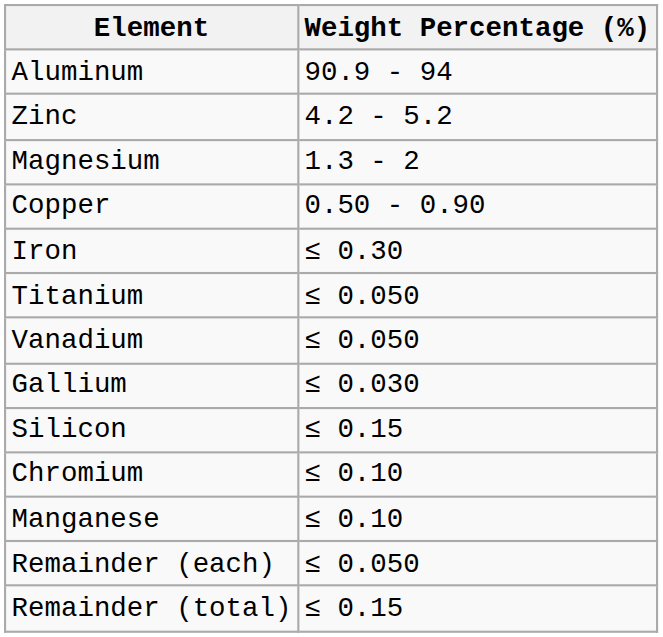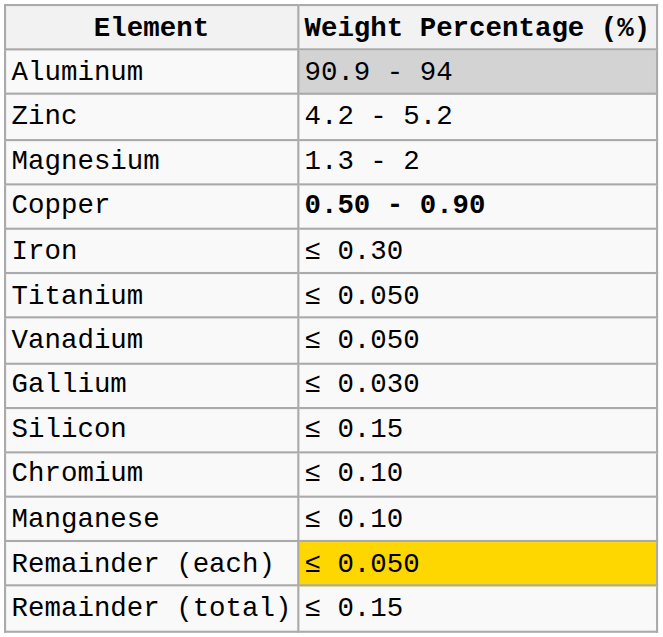Aluminum | Weight Percentage (%): no background -> lightgrey background
Copper | Weight Percentage (%): normal -> bold
Remainder (each) | Weight Percentage (%): no background -> gold background
